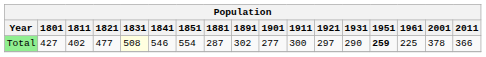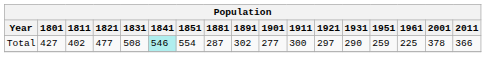row 3 | Year: lightgreen background -> no background
row 3 | 1831: lightyellow background -> no background
row 3 | 1841: no background -> paleturquoise background
row 3 | 1951: bold -> normal
